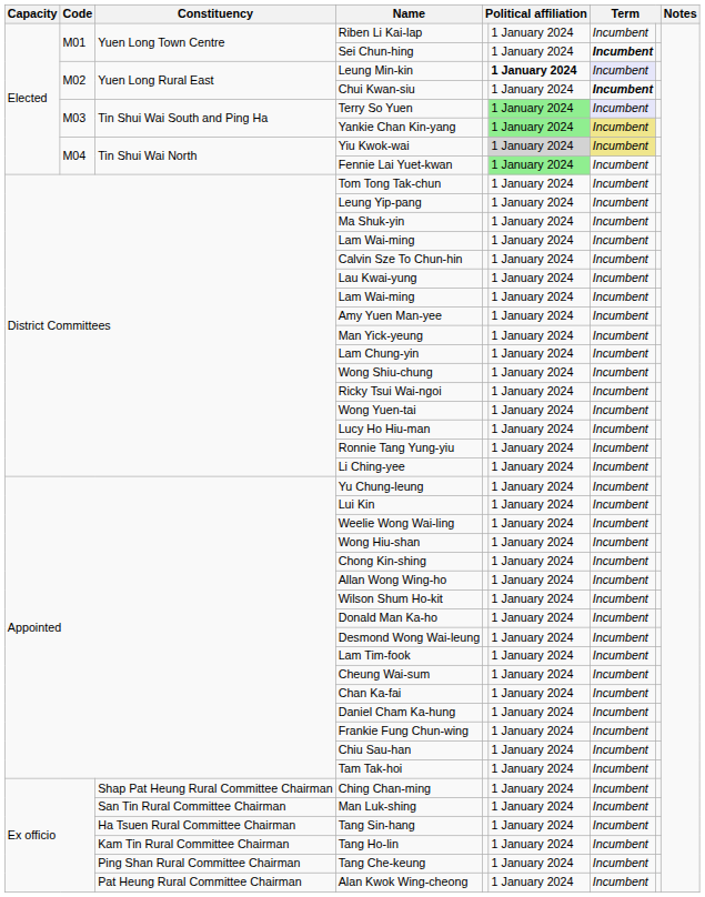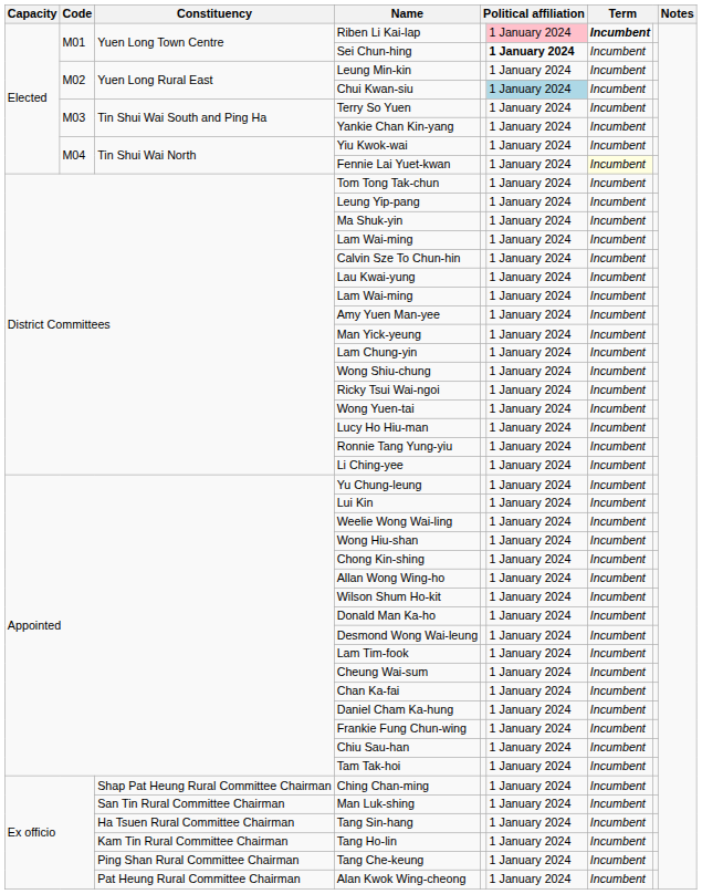Riben Li Kai-lap | column 6: no background -> pink background
Riben Li Kai-lap | column 7: normal -> bold
Sei Chun-hing | column 6: normal -> bold
Sei Chun-hing | column 7: bold -> normal
Leung Min-kin | column 6: bold -> normal
Leung Min-kin | column 7: lavender background -> no background
Chui Kwan-siu | column 6: no background -> lightblue background
Chui Kwan-siu | column 7: bold -> normal
Terry So Yuen | column 6: lightgreen background -> no background
Terry So Yuen | column 7: lavender background -> no background
Yankie Chan Kin-yang | column 6: lightgreen background -> no background
Yankie Chan Kin-yang | column 7: khaki background -> no background
Yiu Kwok-wai | column 6: lightgrey background -> no background
Yiu Kwok-wai | column 7: khaki background -> no background
Fennie Lai Yuet-kwan | column 6: lightgreen background -> no background
Fennie Lai Yuet-kwan | column 7: no background -> lightyellow background
